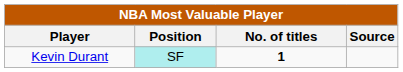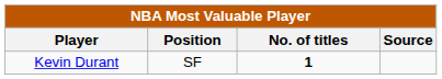Kevin Durant | Position: paleturquoise background -> no background
